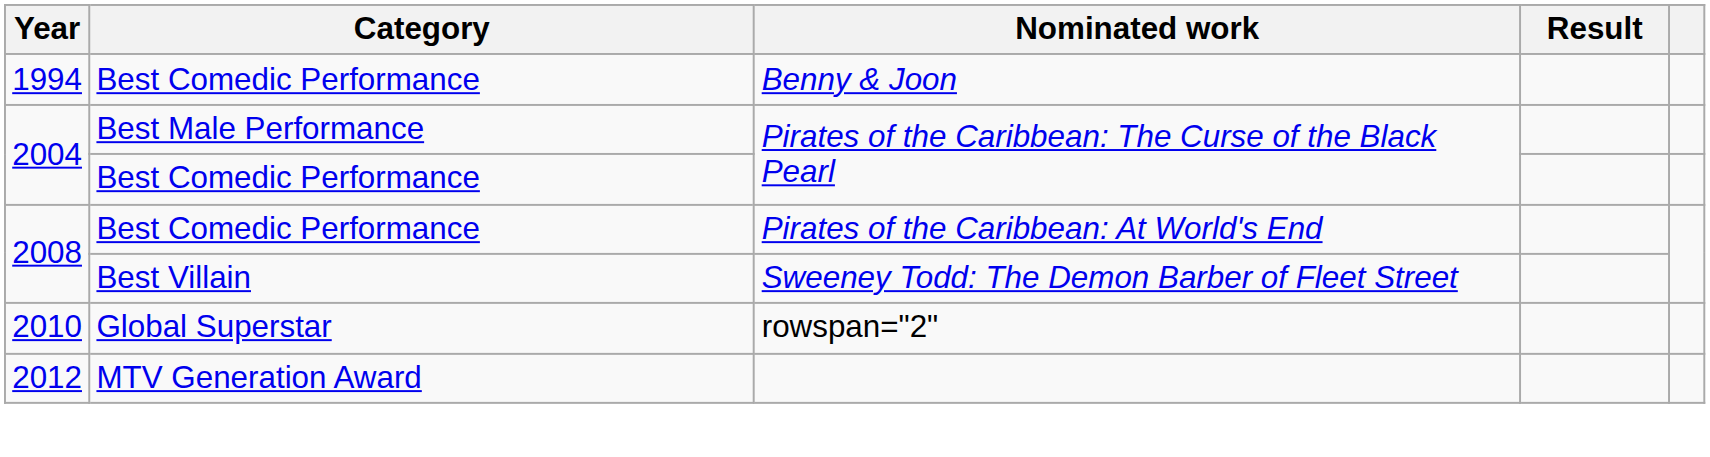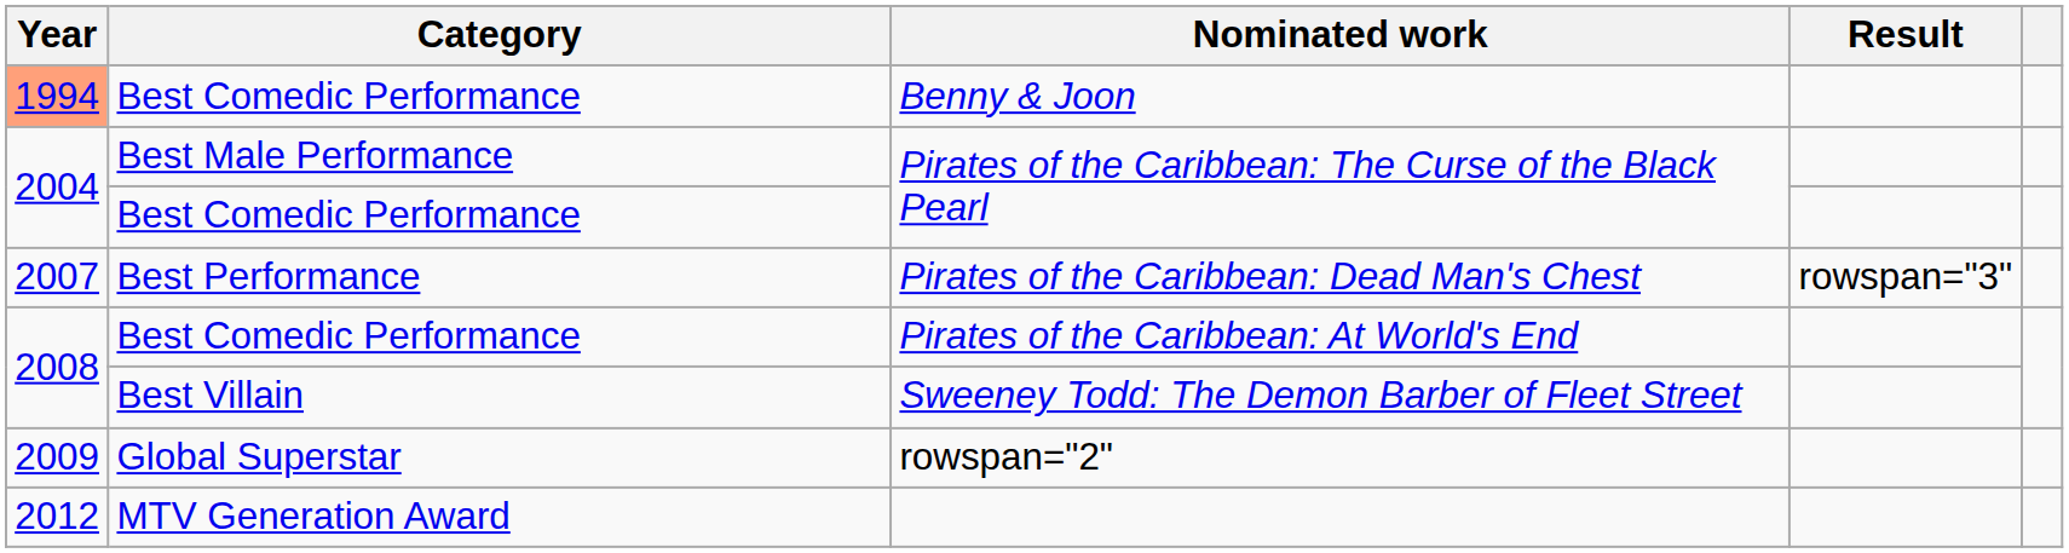Benny & Joon | Year: no background -> lightsalmon background
+ row: 2007 | Best Performance | Pirates of the Caribbean: Dead Man's Chest | rowspan="3"
rowspan="2" | Year: 2010 -> 2009
